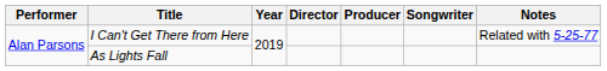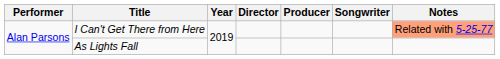I Can't Get There from Here | Notes: no background -> lightsalmon background
